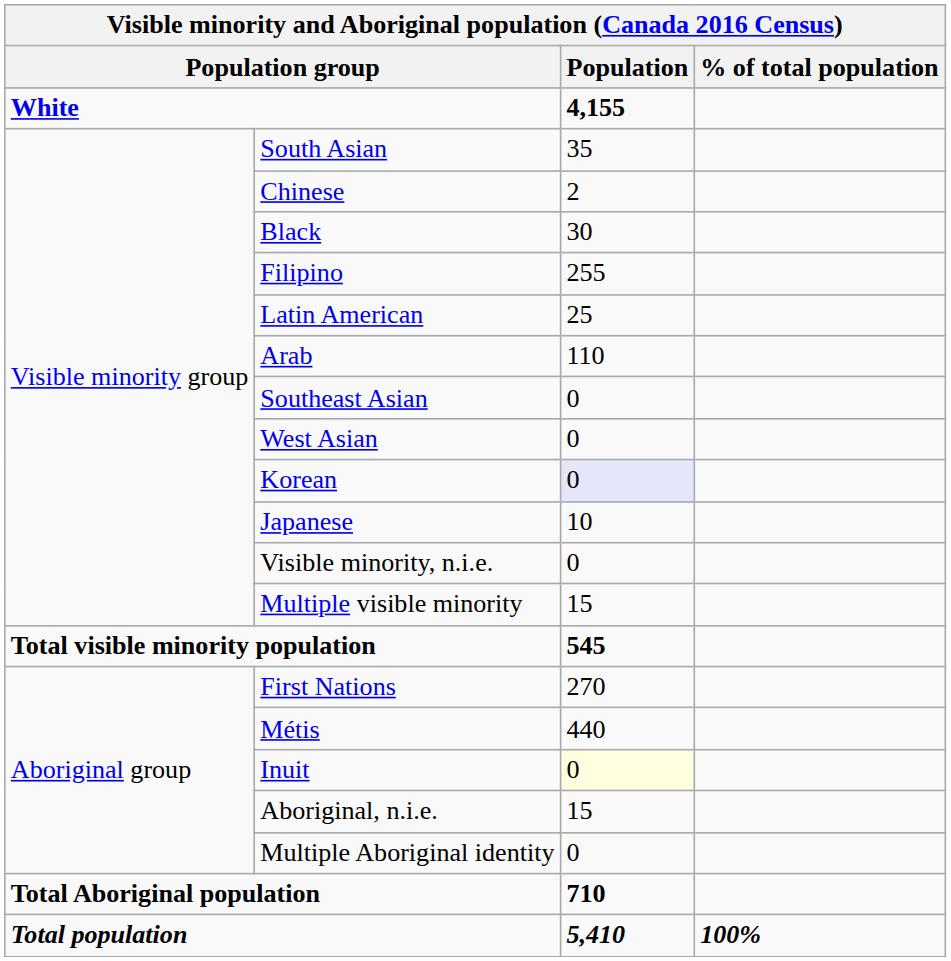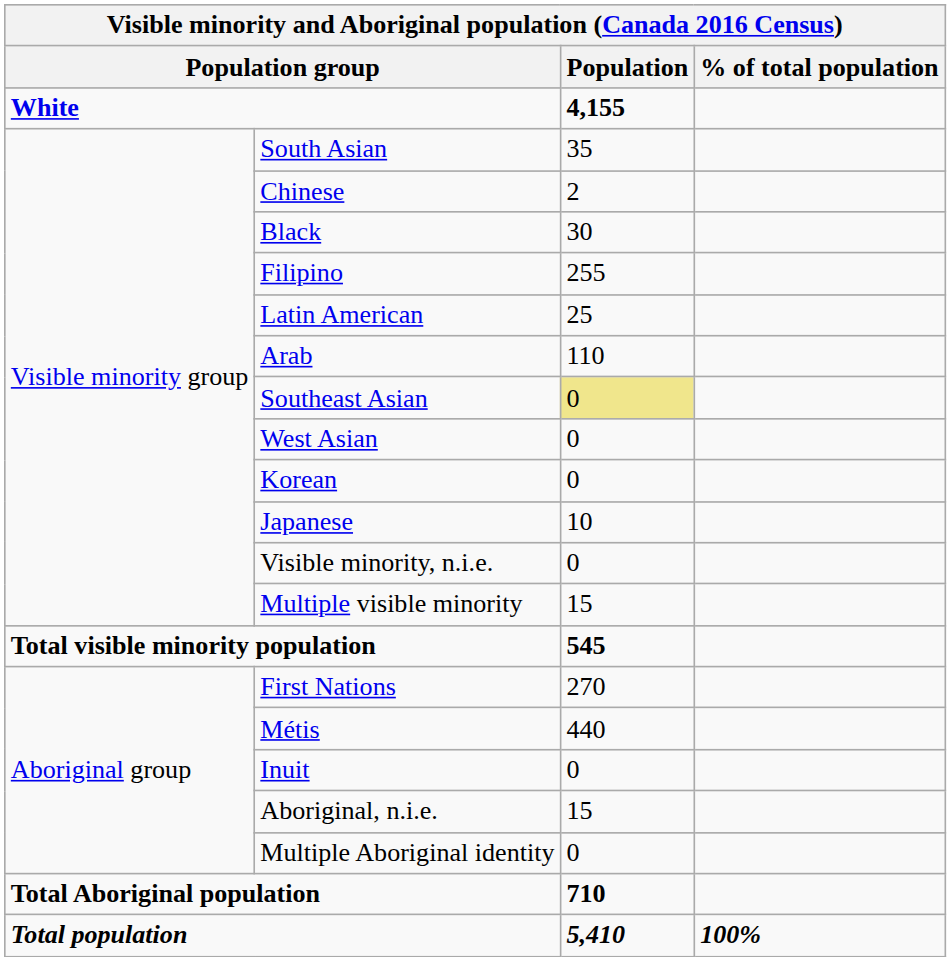Southeast Asian | Population: no background -> khaki background
Korean | Population: lavender background -> no background
Inuit | Population: lightyellow background -> no background
